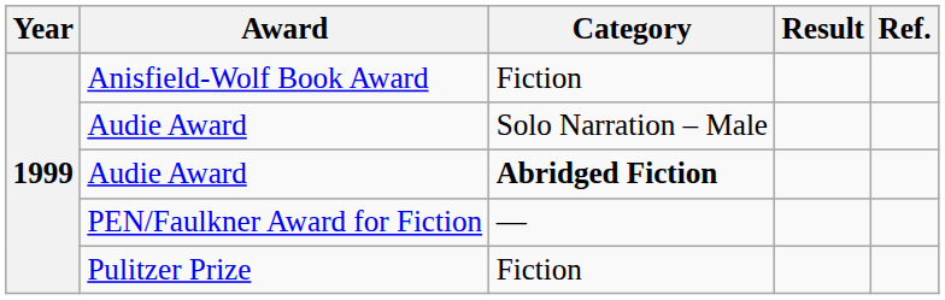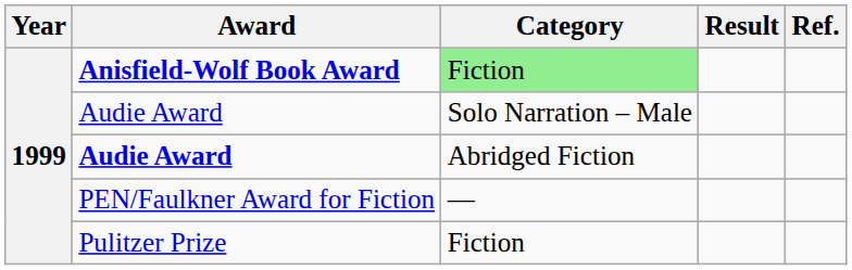Anisfield-Wolf Book Award | Award: normal -> bold
Anisfield-Wolf Book Award | Category: no background -> lightgreen background
Audie Award / Abridged Fiction | Award: normal -> bold
Audie Award / Abridged Fiction | Category: bold -> normal
